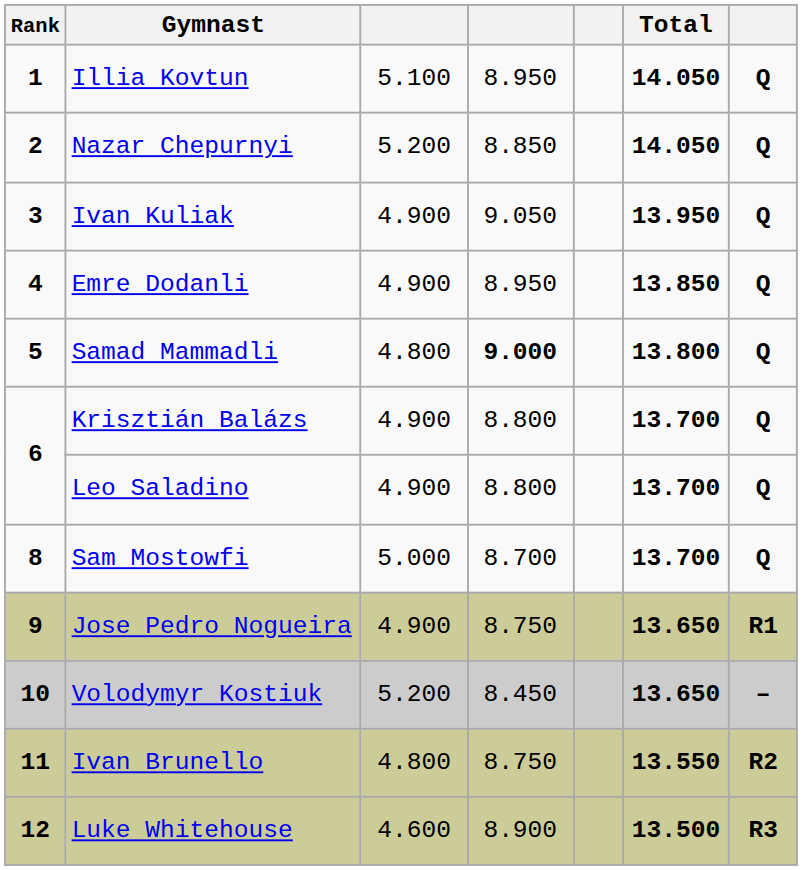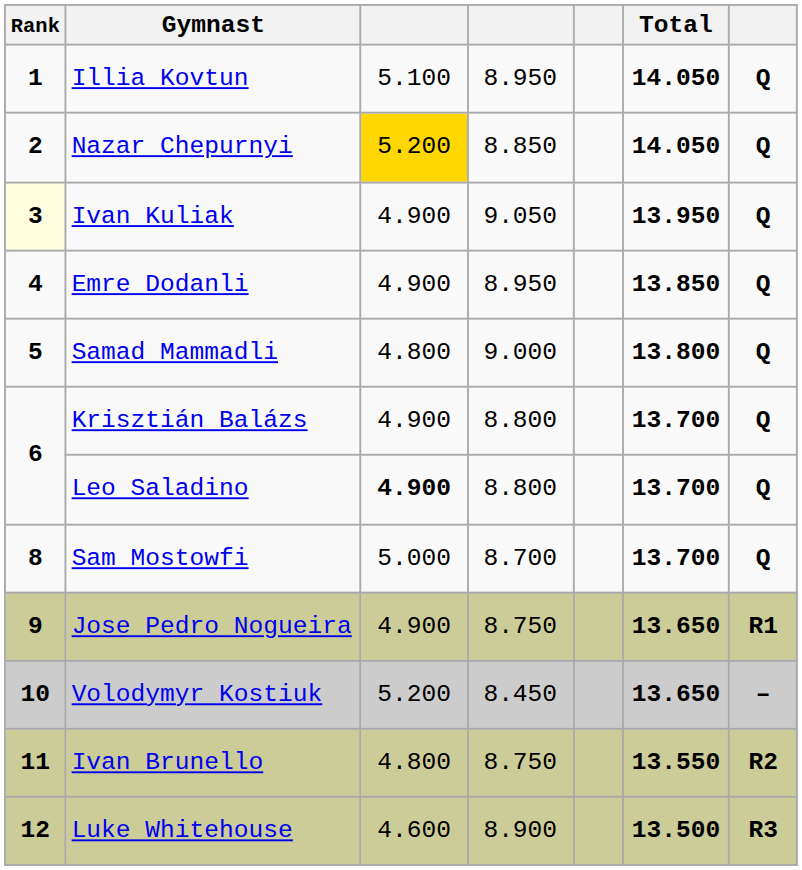Nazar Chepurnyi | column 3: no background -> gold background
Ivan Kuliak | Rank: no background -> lightyellow background
Samad Mammadli | column 4: bold -> normal
Leo Saladino | column 3: normal -> bold
